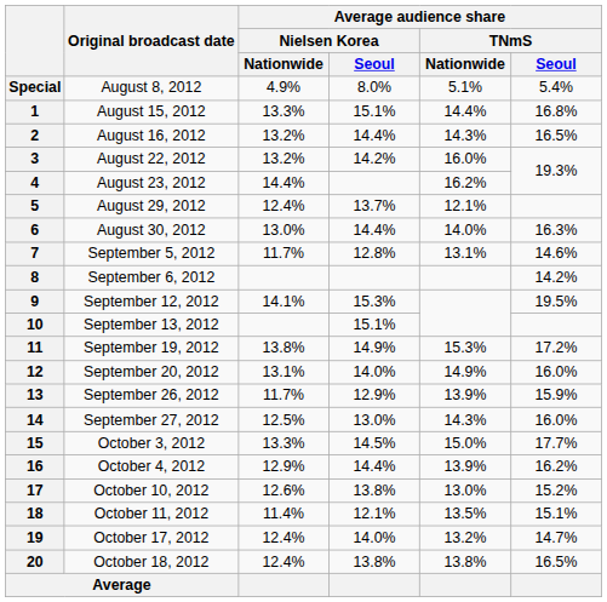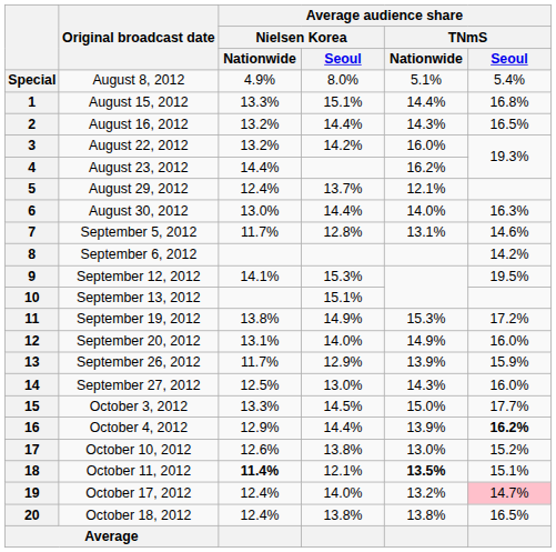16 | Average audience share / TNmS / Seoul: normal -> bold
18 | Average audience share / Nielsen Korea / Nationwide: normal -> bold
18 | Average audience share / TNmS / Nationwide: normal -> bold
19 | Average audience share / TNmS / Seoul: no background -> pink background
